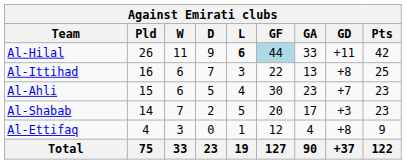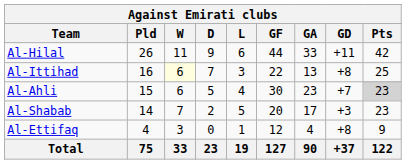Al-Hilal | L: bold -> normal
Al-Hilal | GF: lightblue background -> no background
Al-Ittihad | W: no background -> lightyellow background
Al-Ahli | Pts: no background -> lightgrey background
